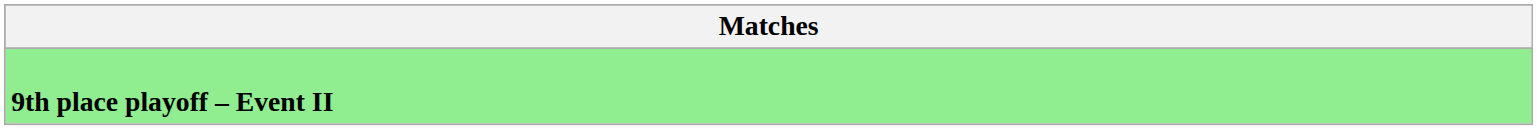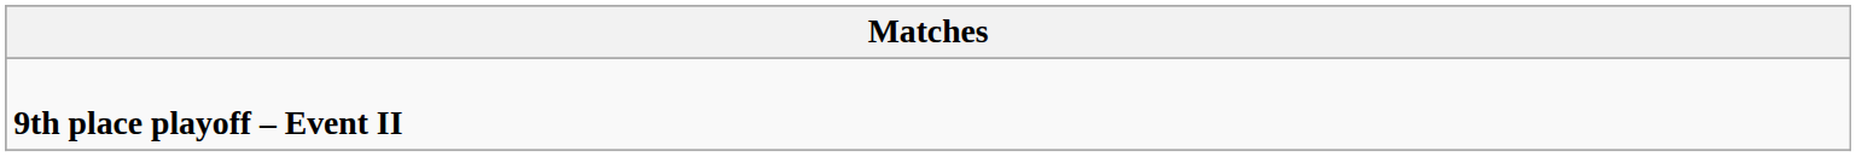row 2 | column 1: lightgreen background -> no background
